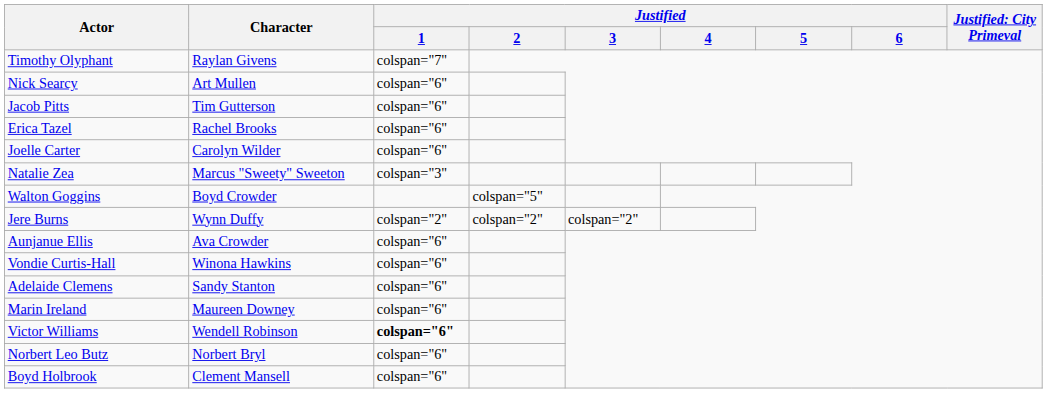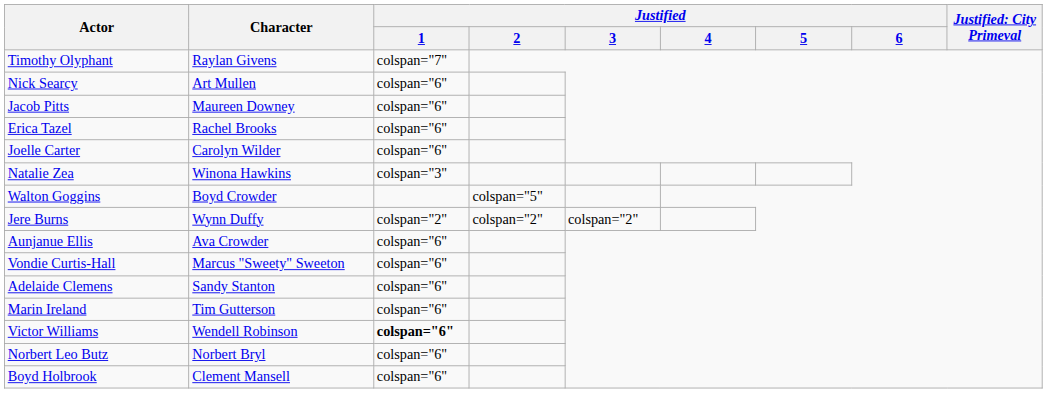Jacob Pitts | Character: Tim Gutterson -> Maureen Downey
Natalie Zea | Character: Marcus "Sweety" Sweeton -> Winona Hawkins
Vondie Curtis-Hall | Character: Winona Hawkins -> Marcus "Sweety" Sweeton
Marin Ireland | Character: Maureen Downey -> Tim Gutterson
